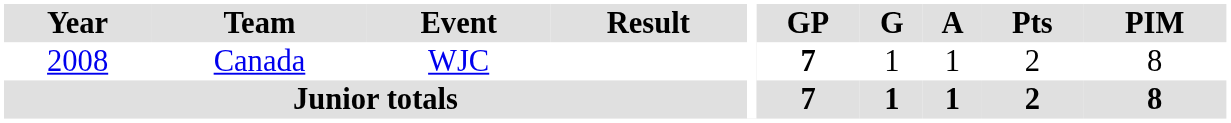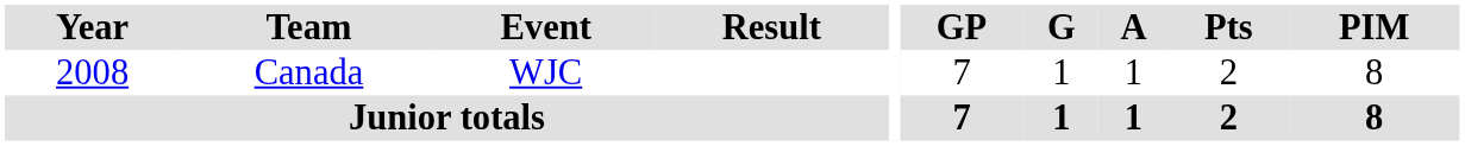Canada | GP: bold -> normal
